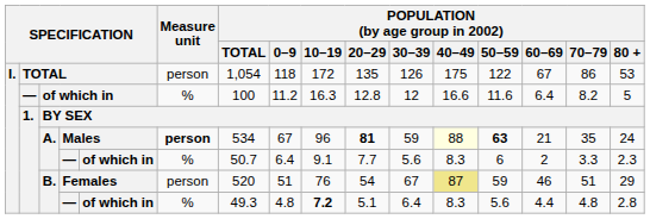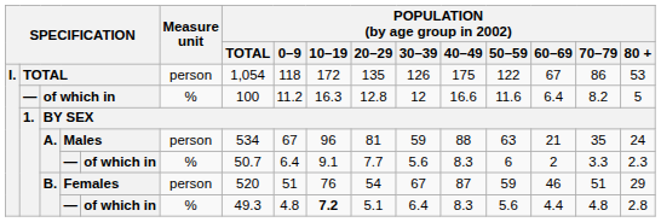Males | Measure unit: bold -> normal
Males | POPULATION (by age group in 2002) / 20–29: bold -> normal
Males | POPULATION (by age group in 2002) / 40–49: lightyellow background -> no background
Males | POPULATION (by age group in 2002) / 50–59: bold -> normal
Females | POPULATION (by age group in 2002) / 40–49: khaki background -> no background
